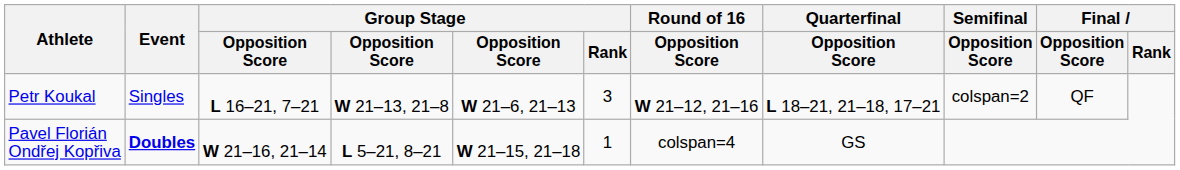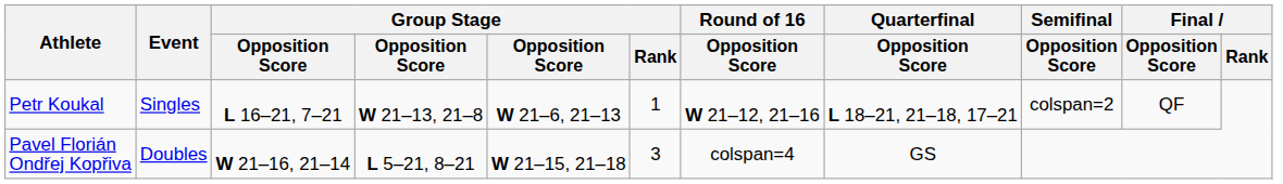Petr Koukal | Group Stage / Rank: 3 -> 1
Pavel Florián Ondřej Kopřiva | Event: bold -> normal
Pavel Florián Ondřej Kopřiva | Group Stage / Rank: 1 -> 3
